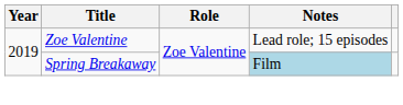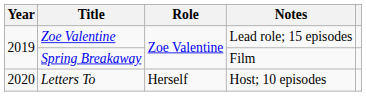Spring Breakaway | Notes: lightblue background -> no background
+ row: 2020 | Letters To | Herself | Host; 10 episodes
